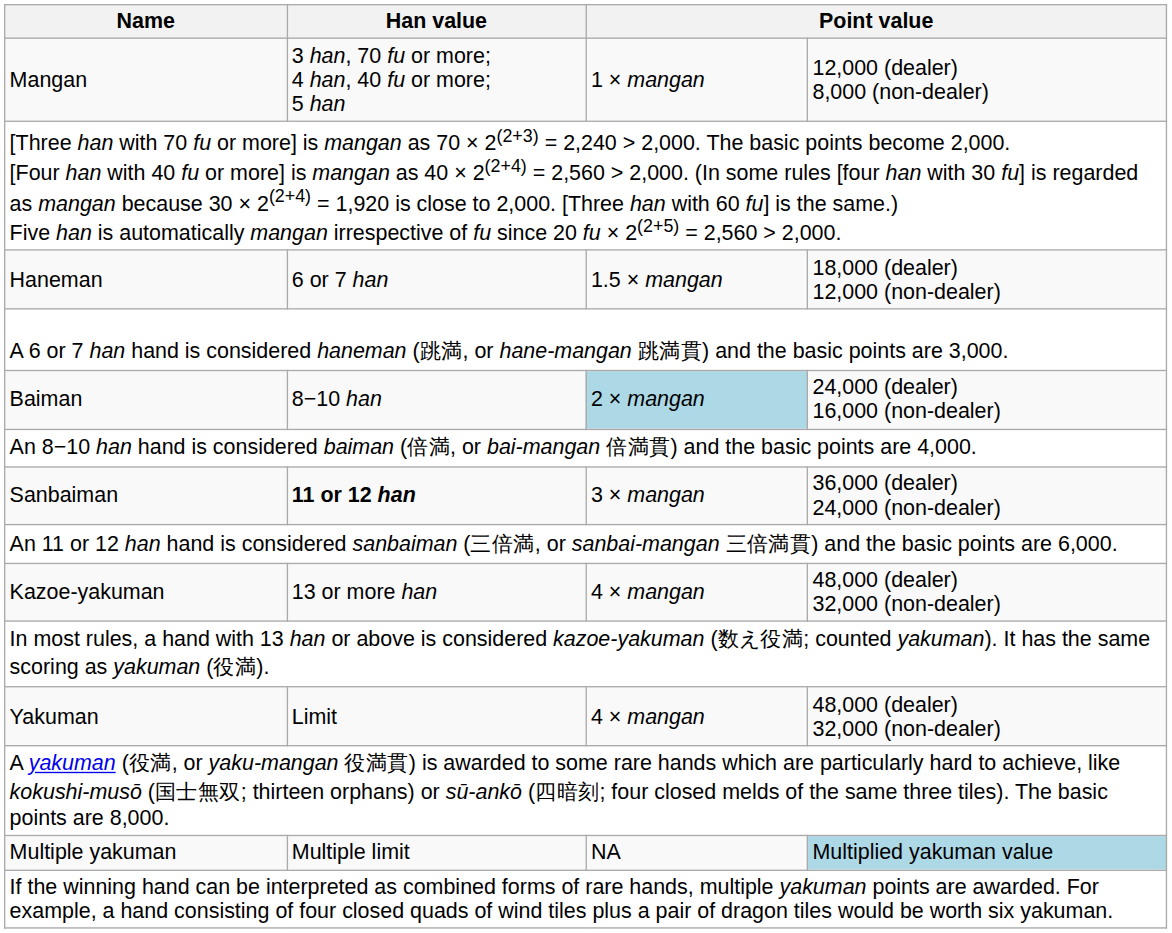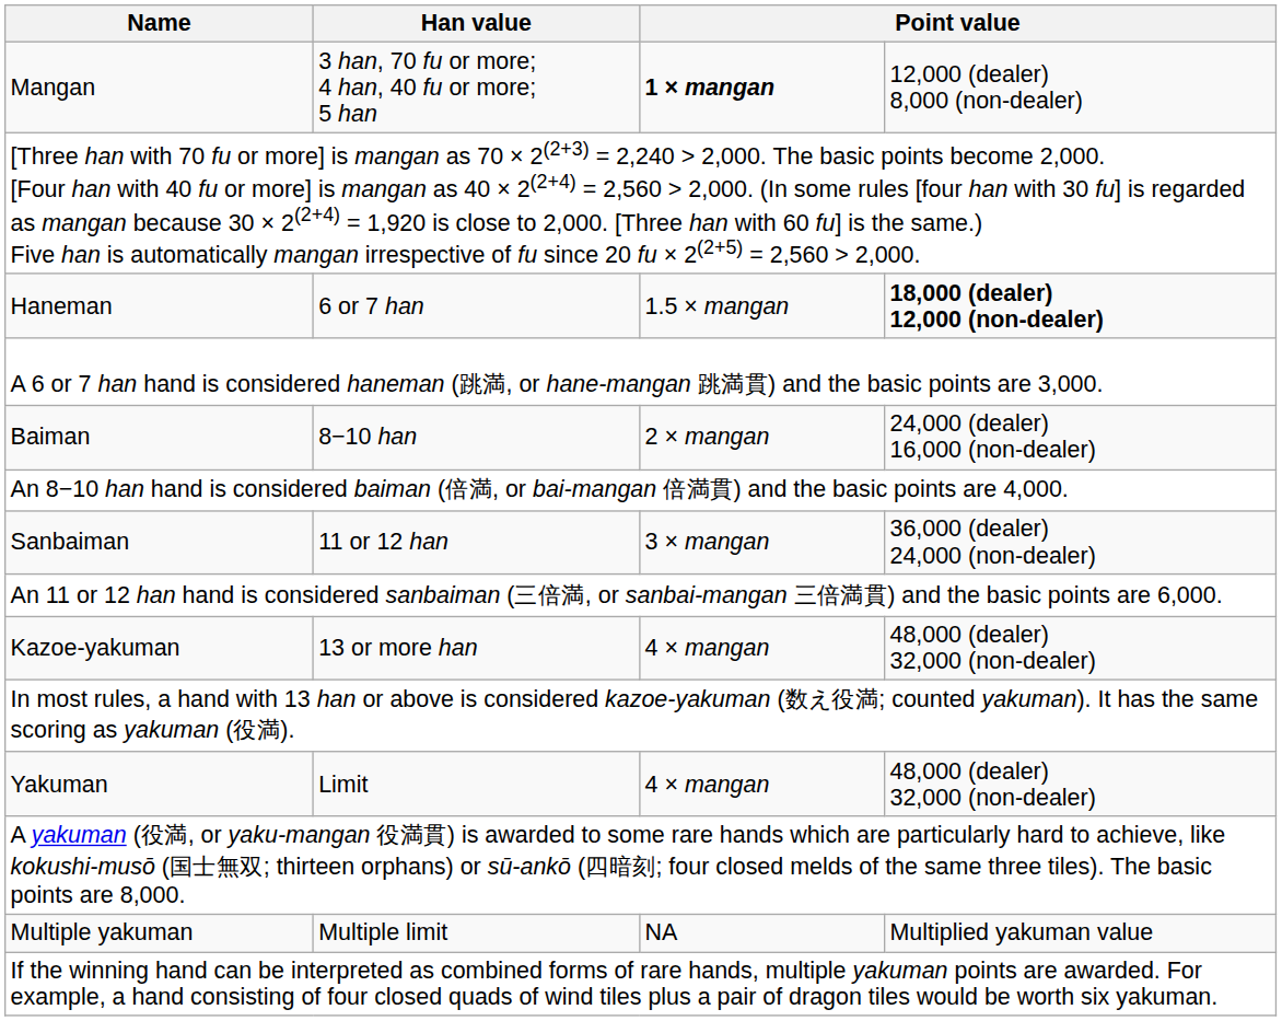Mangan | column 3: normal -> bold
Haneman | column 4: normal -> bold
Baiman | column 3: lightblue background -> no background
Sanbaiman | Han value: bold -> normal
Multiple yakuman | column 4: lightblue background -> no background
